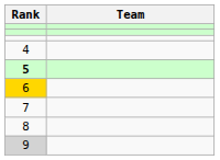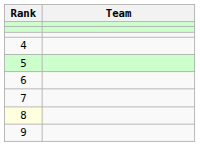row 6 | Rank: bold -> normal
row 7 | Rank: gold background -> no background
row 9 | Rank: no background -> lightyellow background
row 10 | Rank: lightgrey background -> no background
